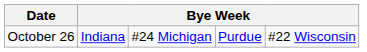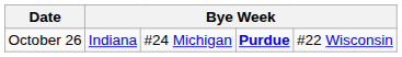October 26 | column 4: normal -> bold
